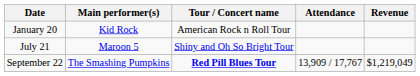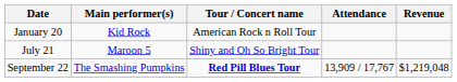September 22 | Revenue: $1,219,049 -> $1,219,048
